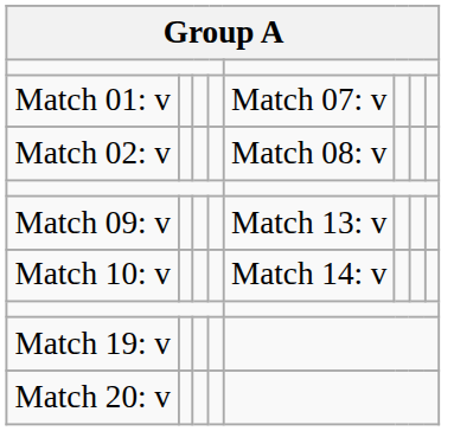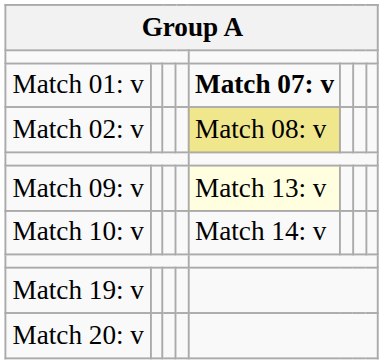Match 01: v | column 5: normal -> bold
Match 02: v | column 5: no background -> khaki background
Match 09: v | column 5: no background -> lightyellow background
